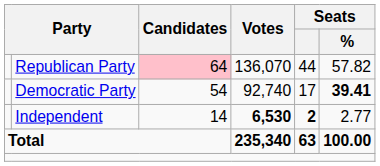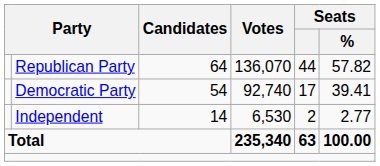Republican Party | Candidates: pink background -> no background
Democratic Party | Seats / %: bold -> normal
Independent | Votes: bold -> normal
Independent | Seats: bold -> normal
